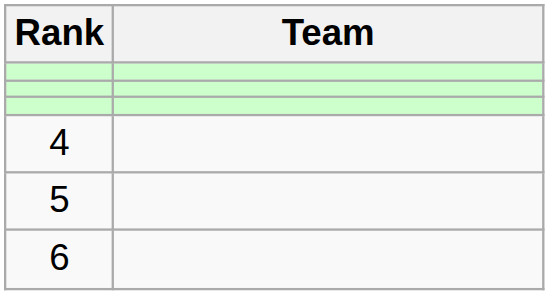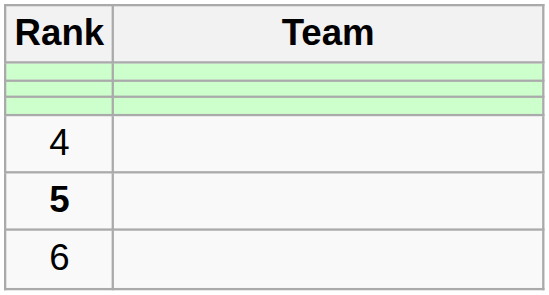row 6 | Rank: normal -> bold
